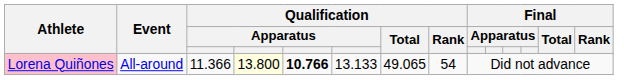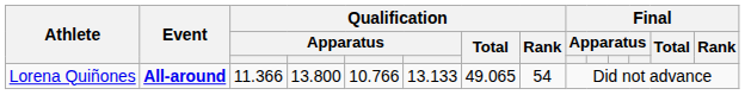row 4 | Athlete: pink background -> no background
row 4 | Event: normal -> bold
row 4 | column 4: lightyellow background -> no background
row 4 | column 5: bold -> normal
